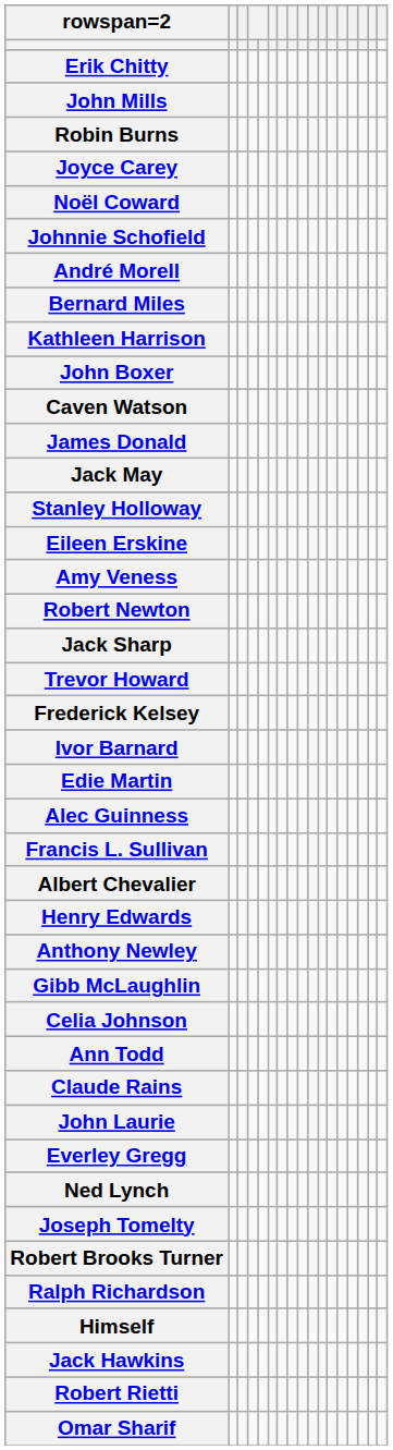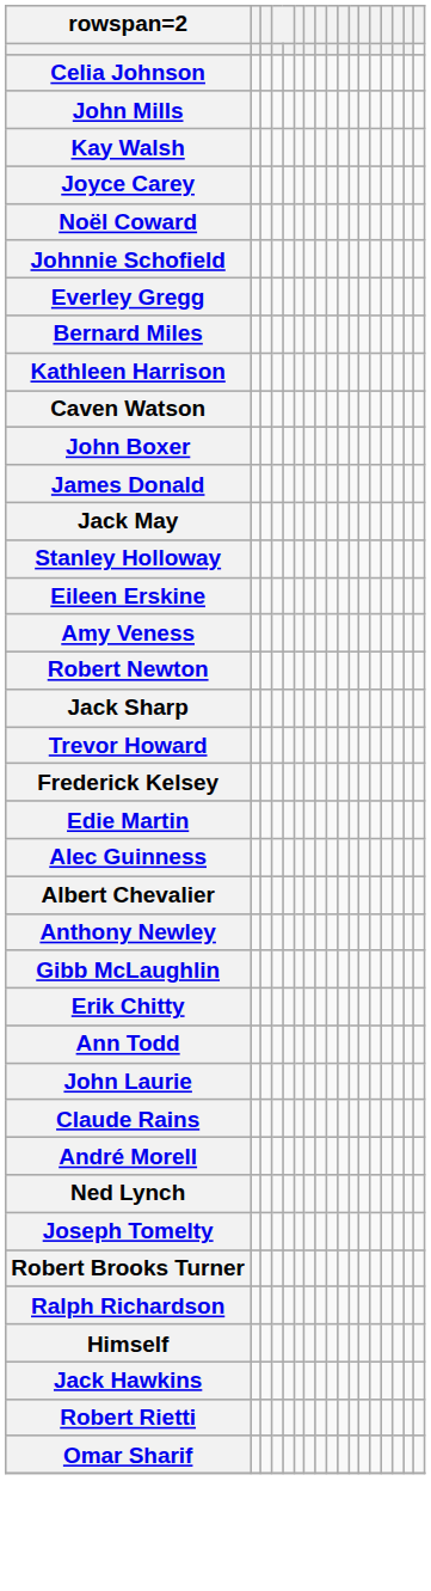rows swapped: Celia Johnson <-> Erik Chitty
- row: Robin Burns
+ row: Kay Walsh
rows swapped: Everley Gregg <-> André Morell
rows swapped: John Boxer <-> Caven Watson
- row: Ivor Barnard
- row: Francis L. Sullivan
- row: Henry Edwards
rows swapped: Claude Rains <-> John Laurie
